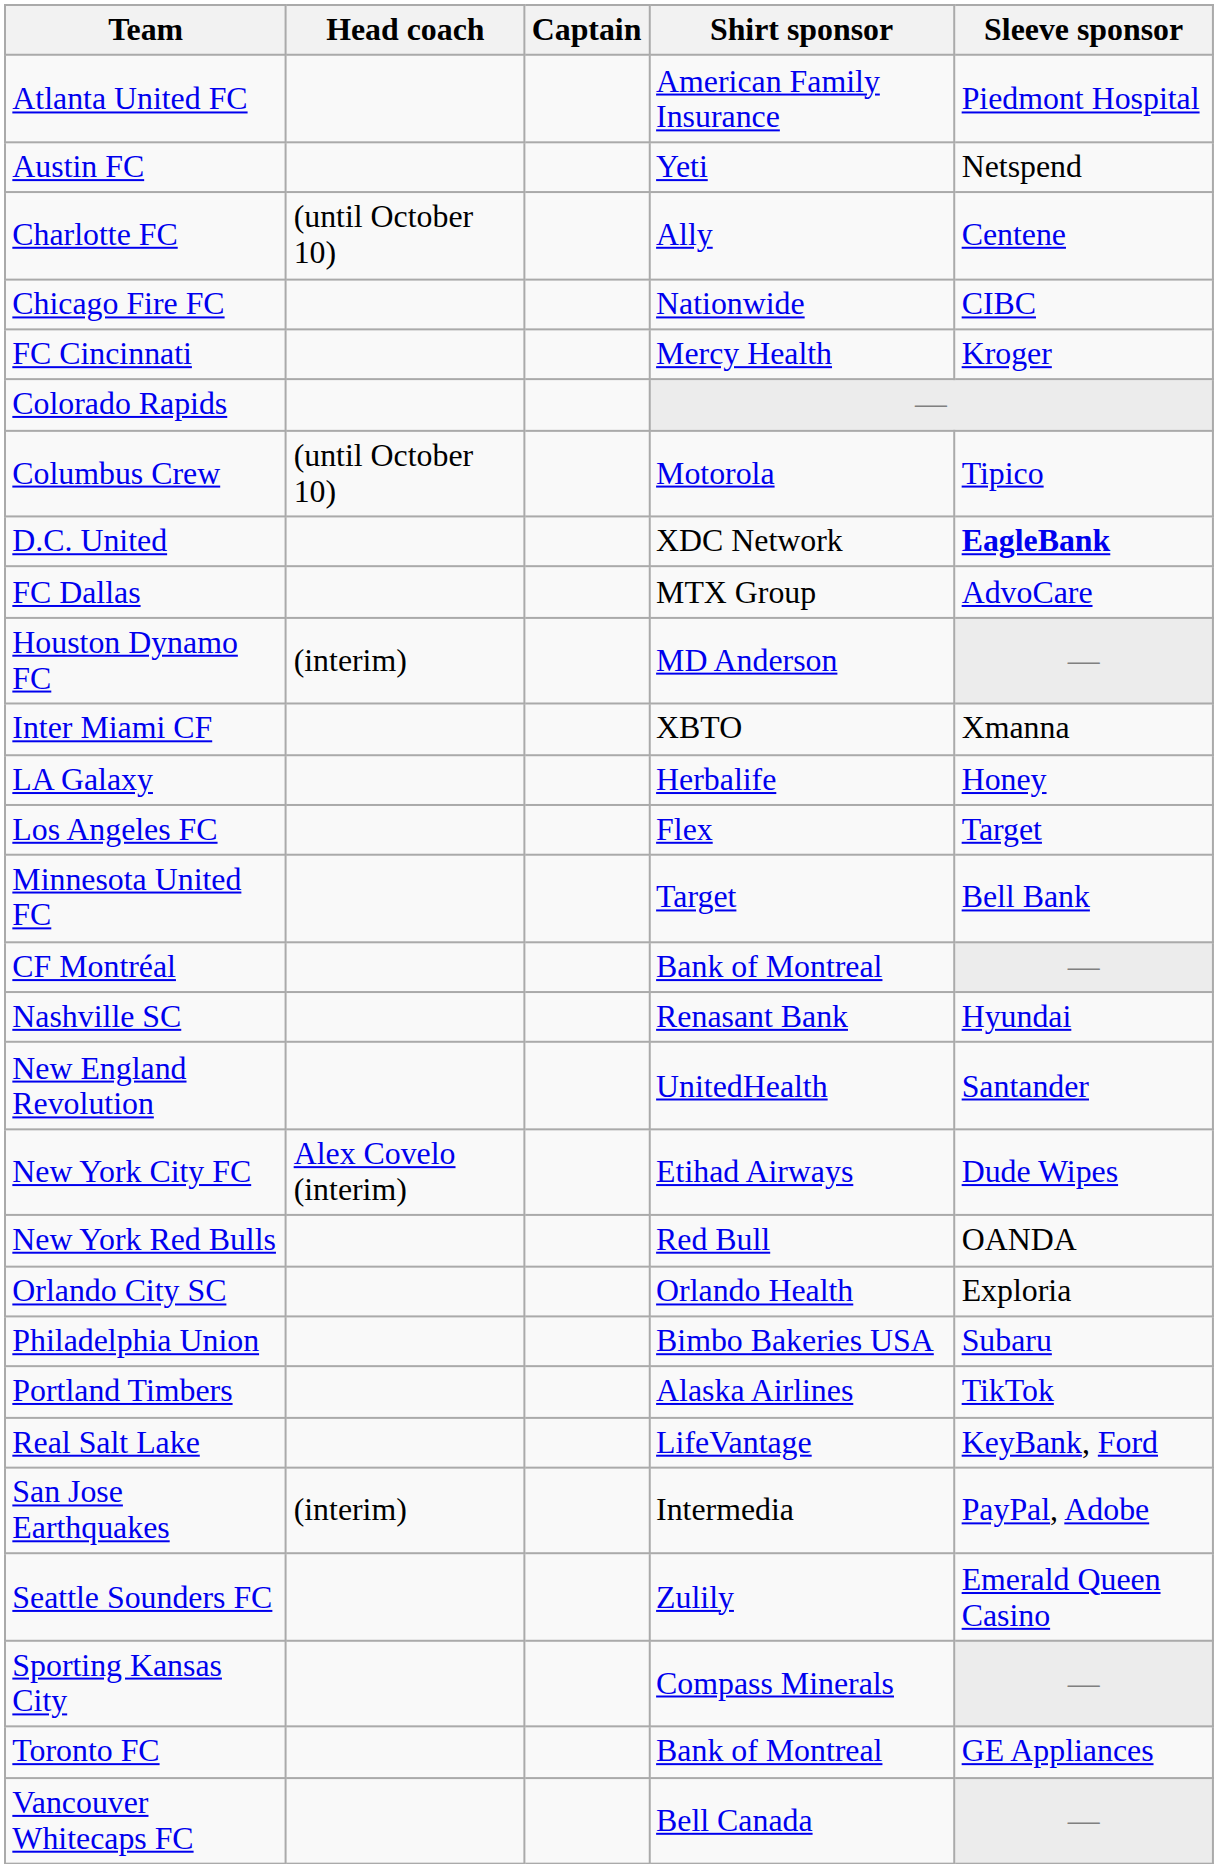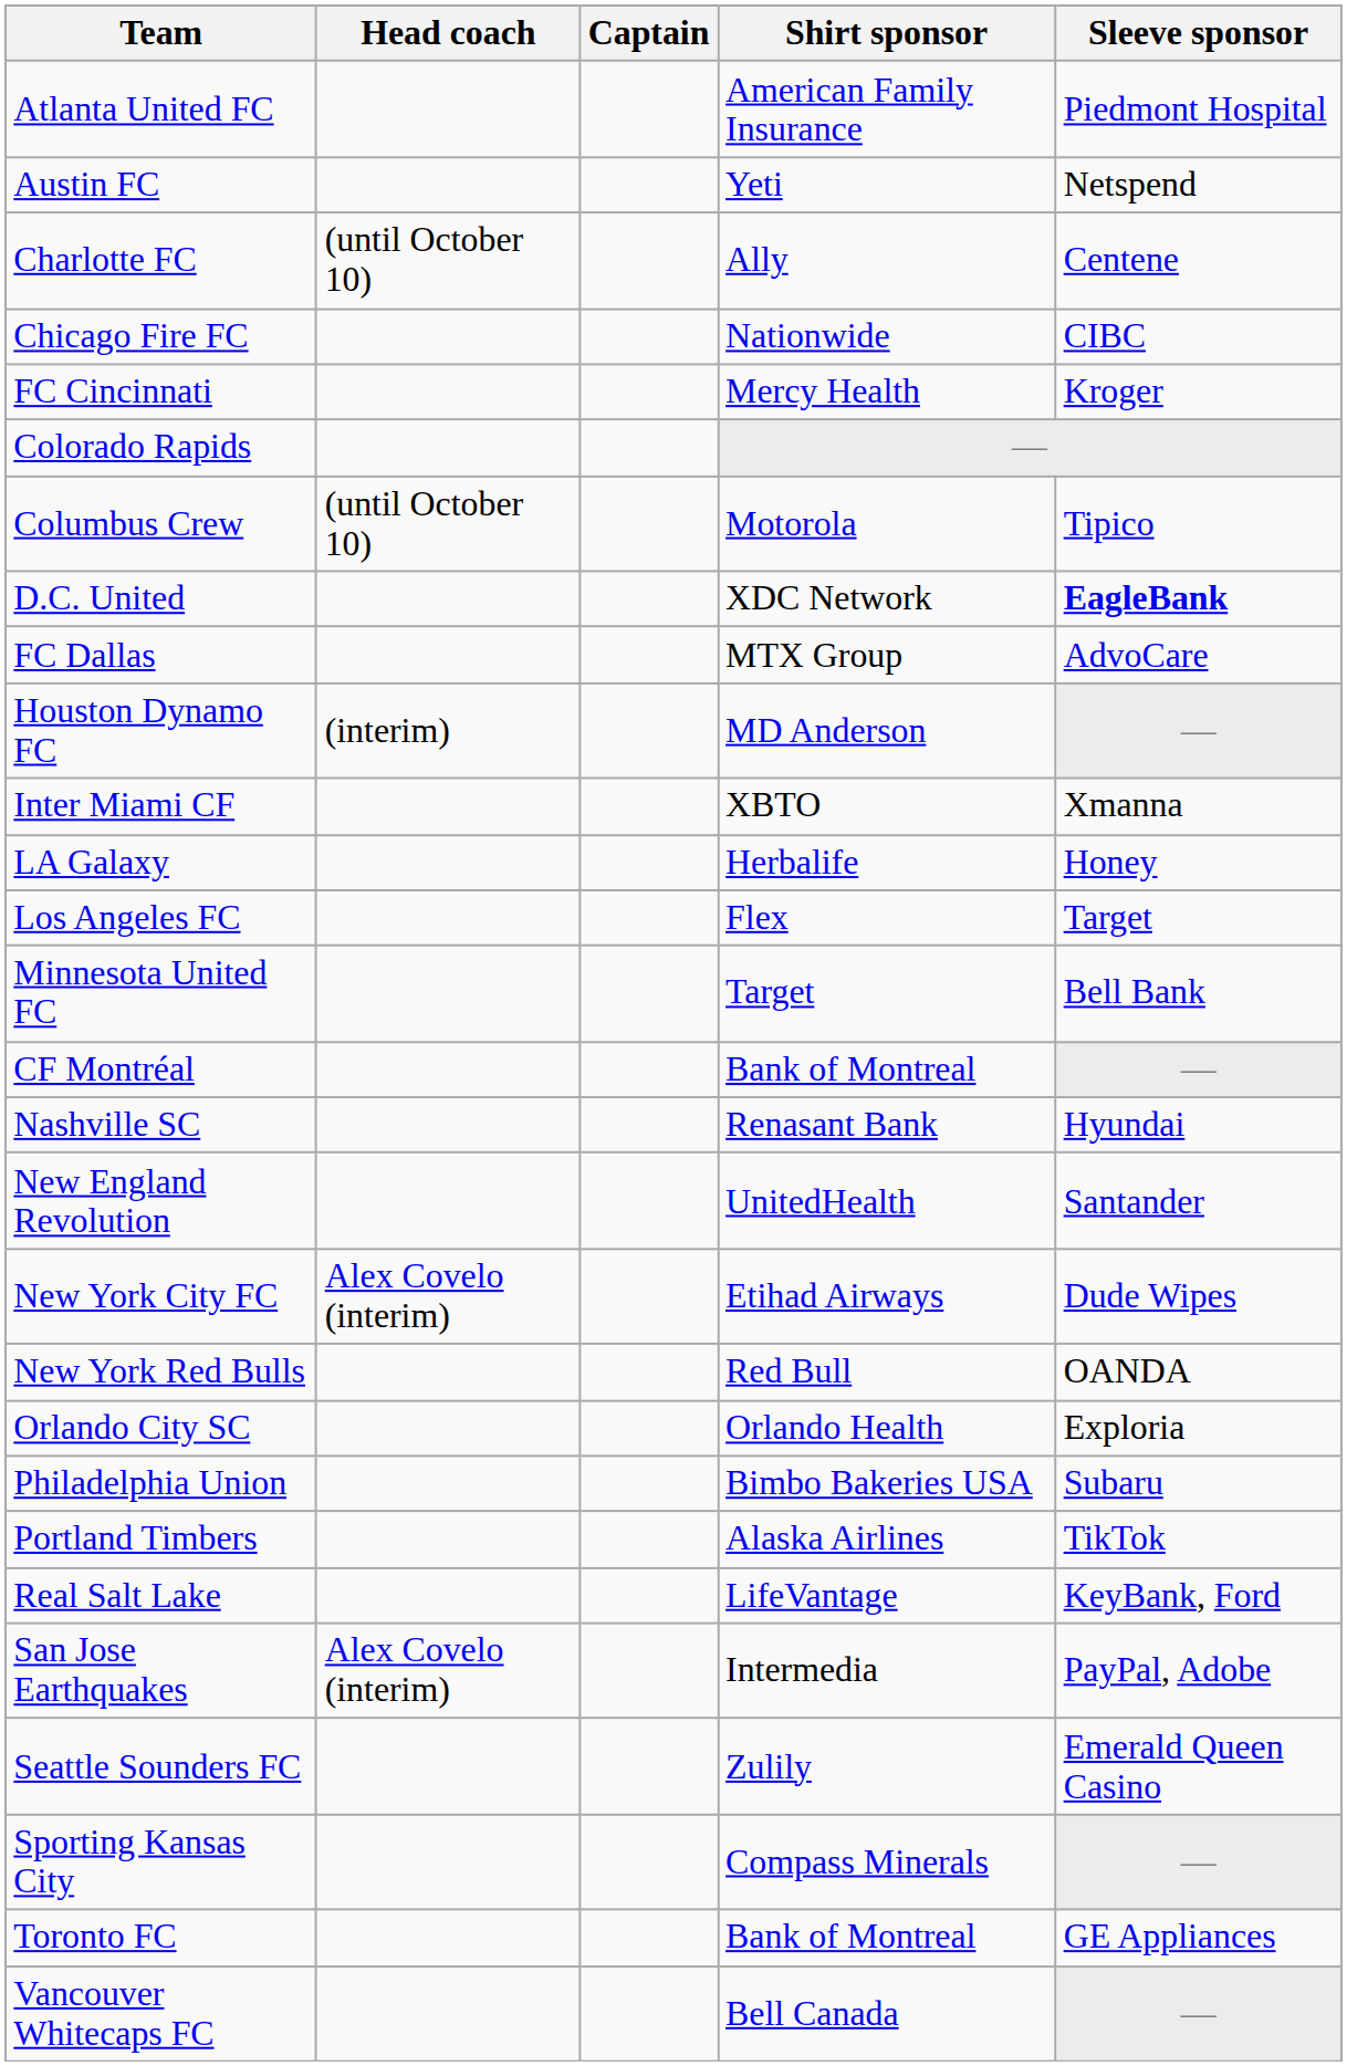San Jose Earthquakes | Head coach: (interim) -> Alex Covelo (interim)
